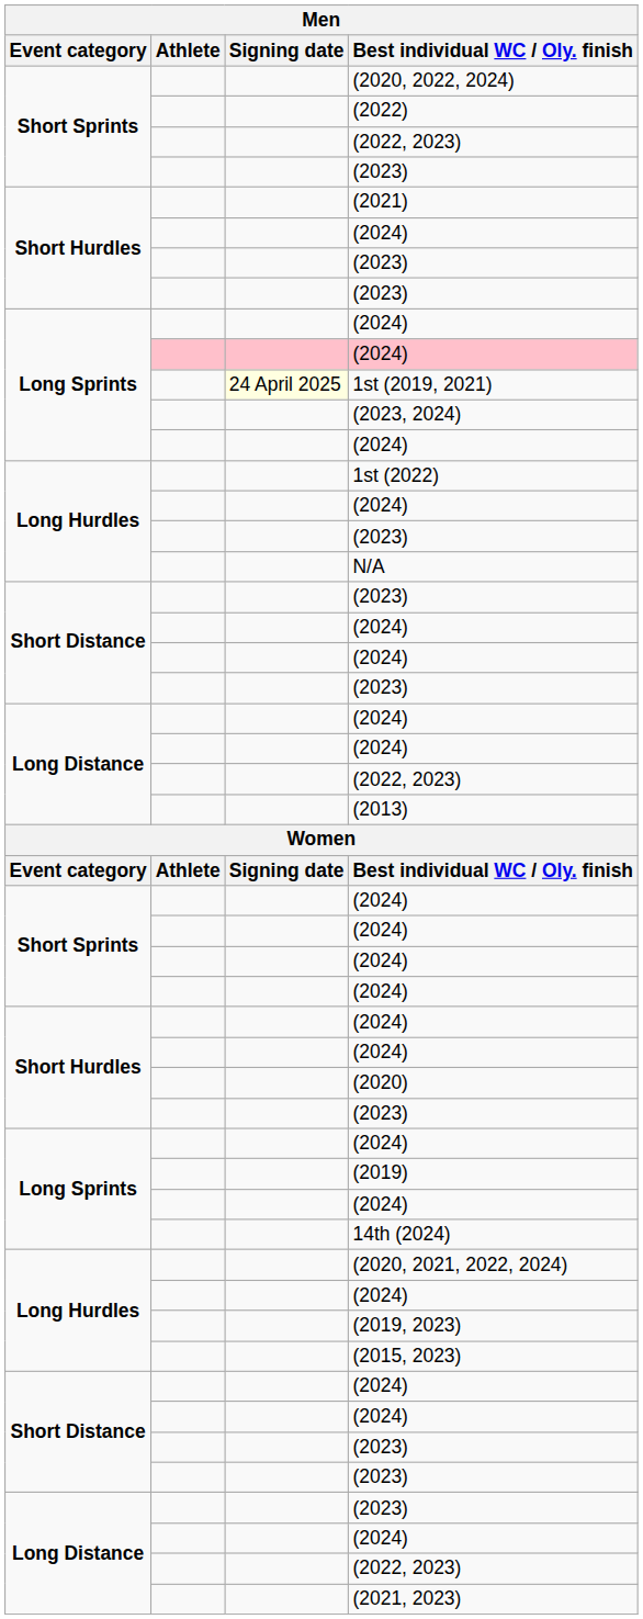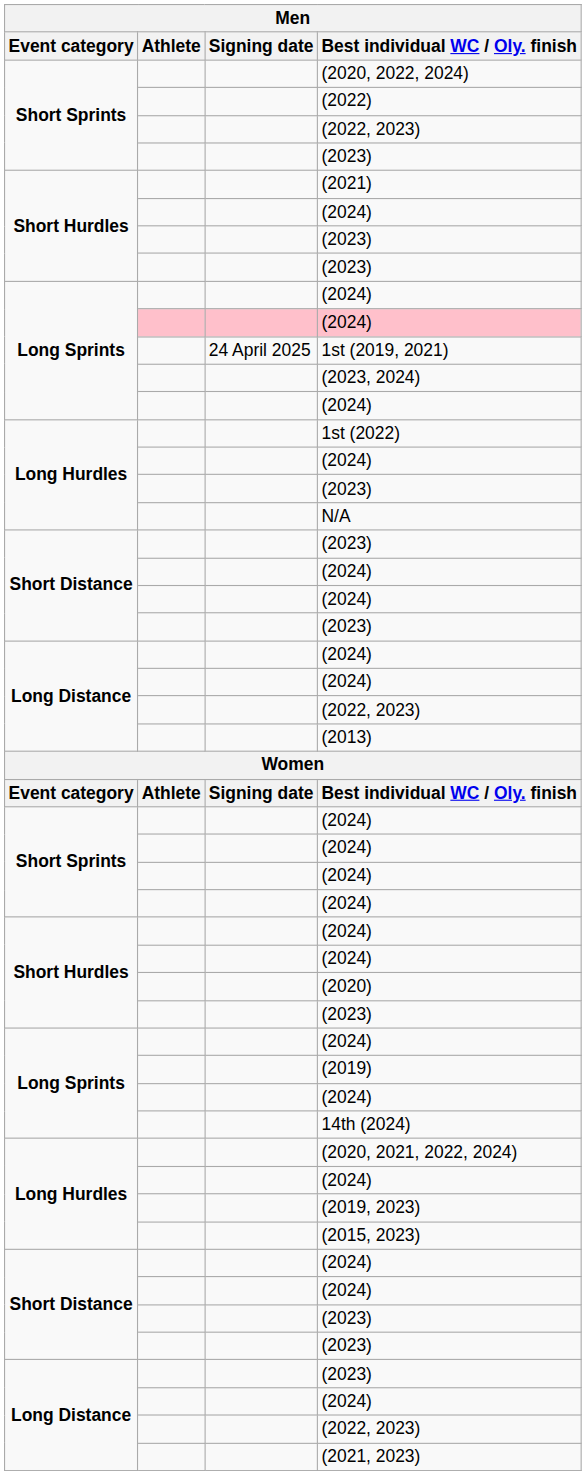1st (2019, 2021) | Signing date: lightyellow background -> no background
